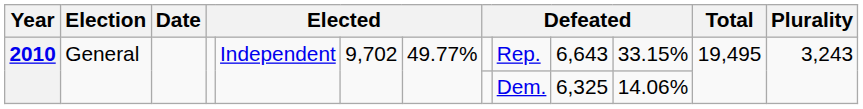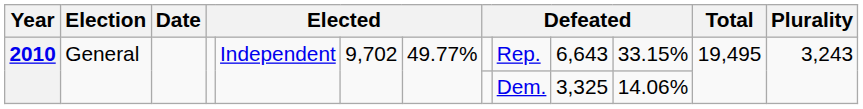row 3 | column 10: 6,325 -> 3,325
